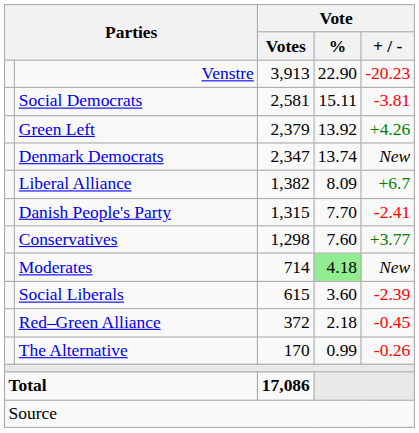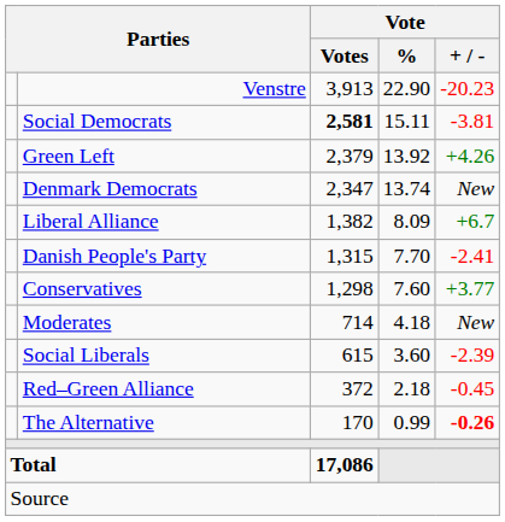Social Democrats | Vote / Votes: normal -> bold
Moderates | Vote / %: lightgreen background -> no background
The Alternative | Vote / + / -: normal -> bold
